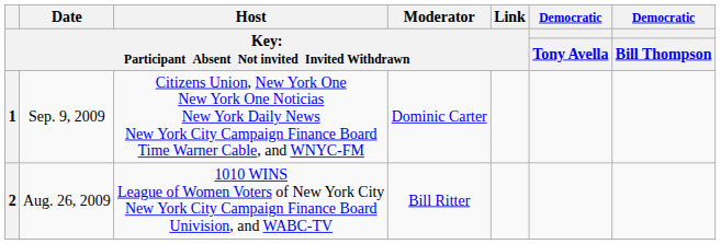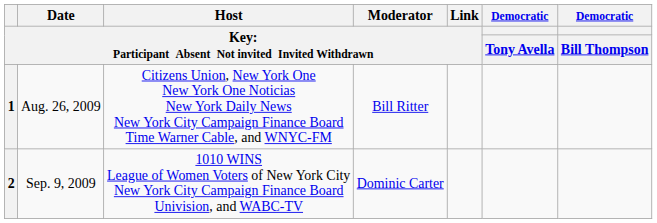1 | column 2: Sep. 9, 2009 -> Aug. 26, 2009
1 | column 4: Dominic Carter -> Bill Ritter
2 | column 2: Aug. 26, 2009 -> Sep. 9, 2009
2 | column 4: Bill Ritter -> Dominic Carter
